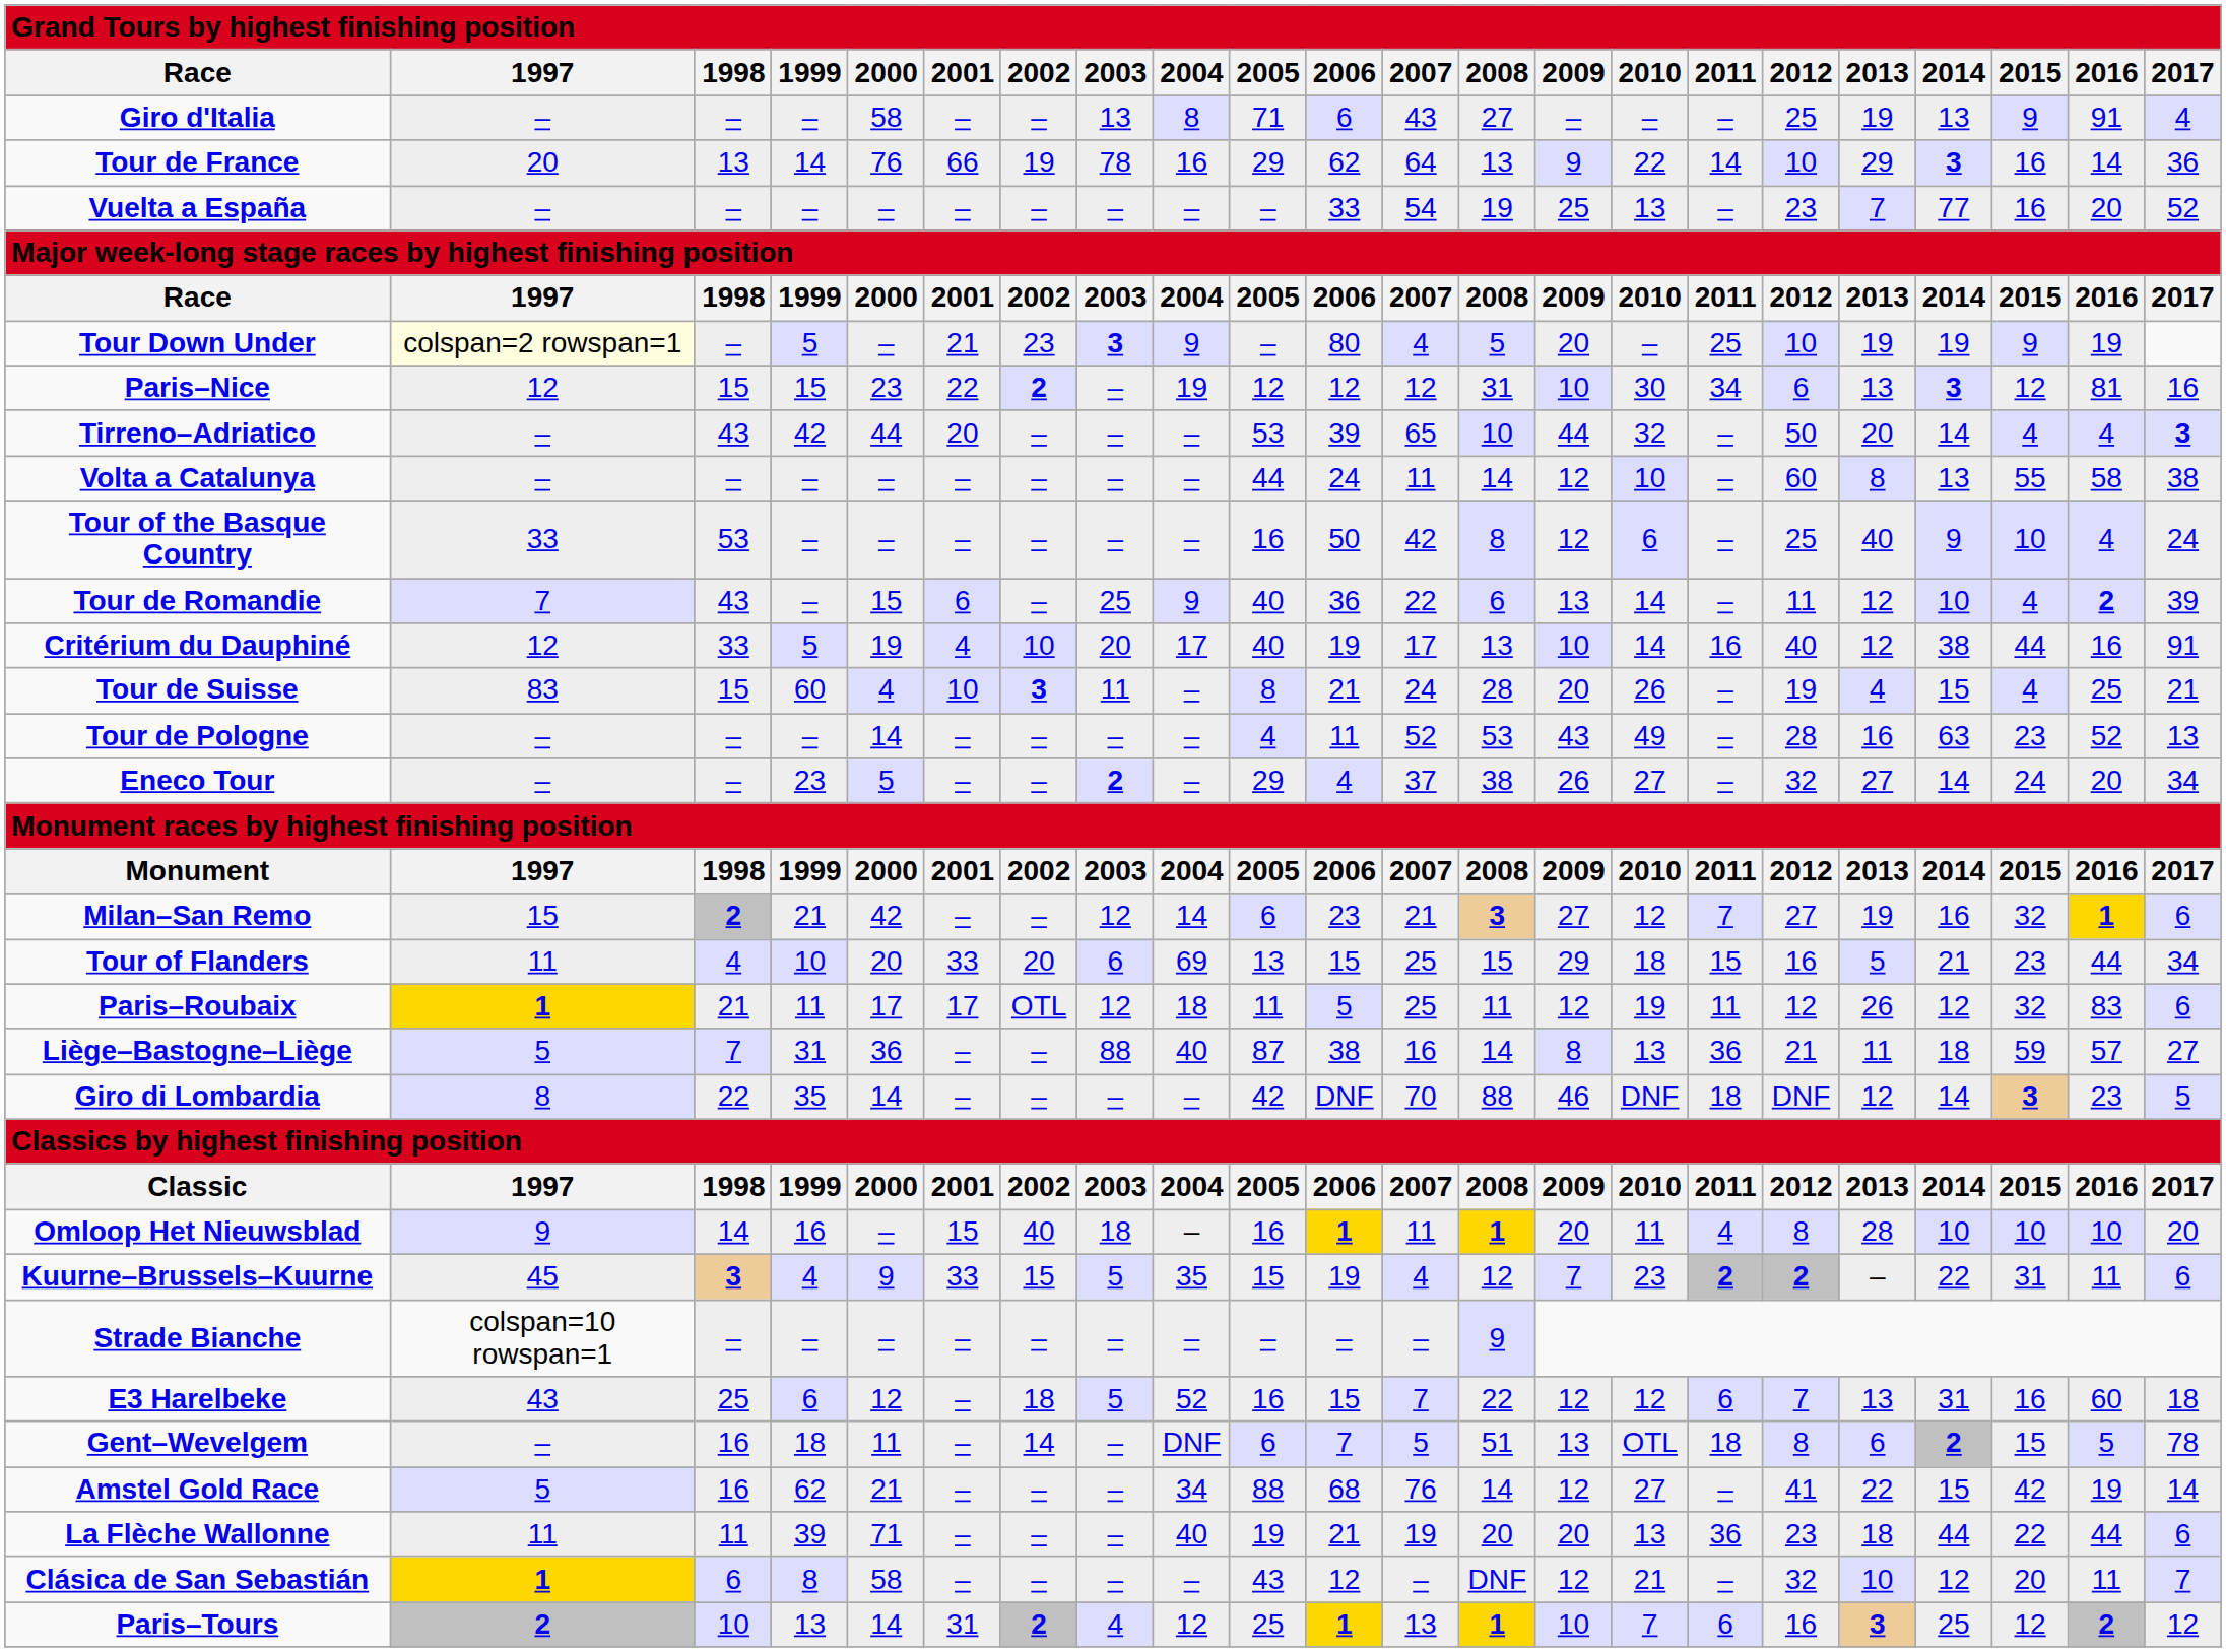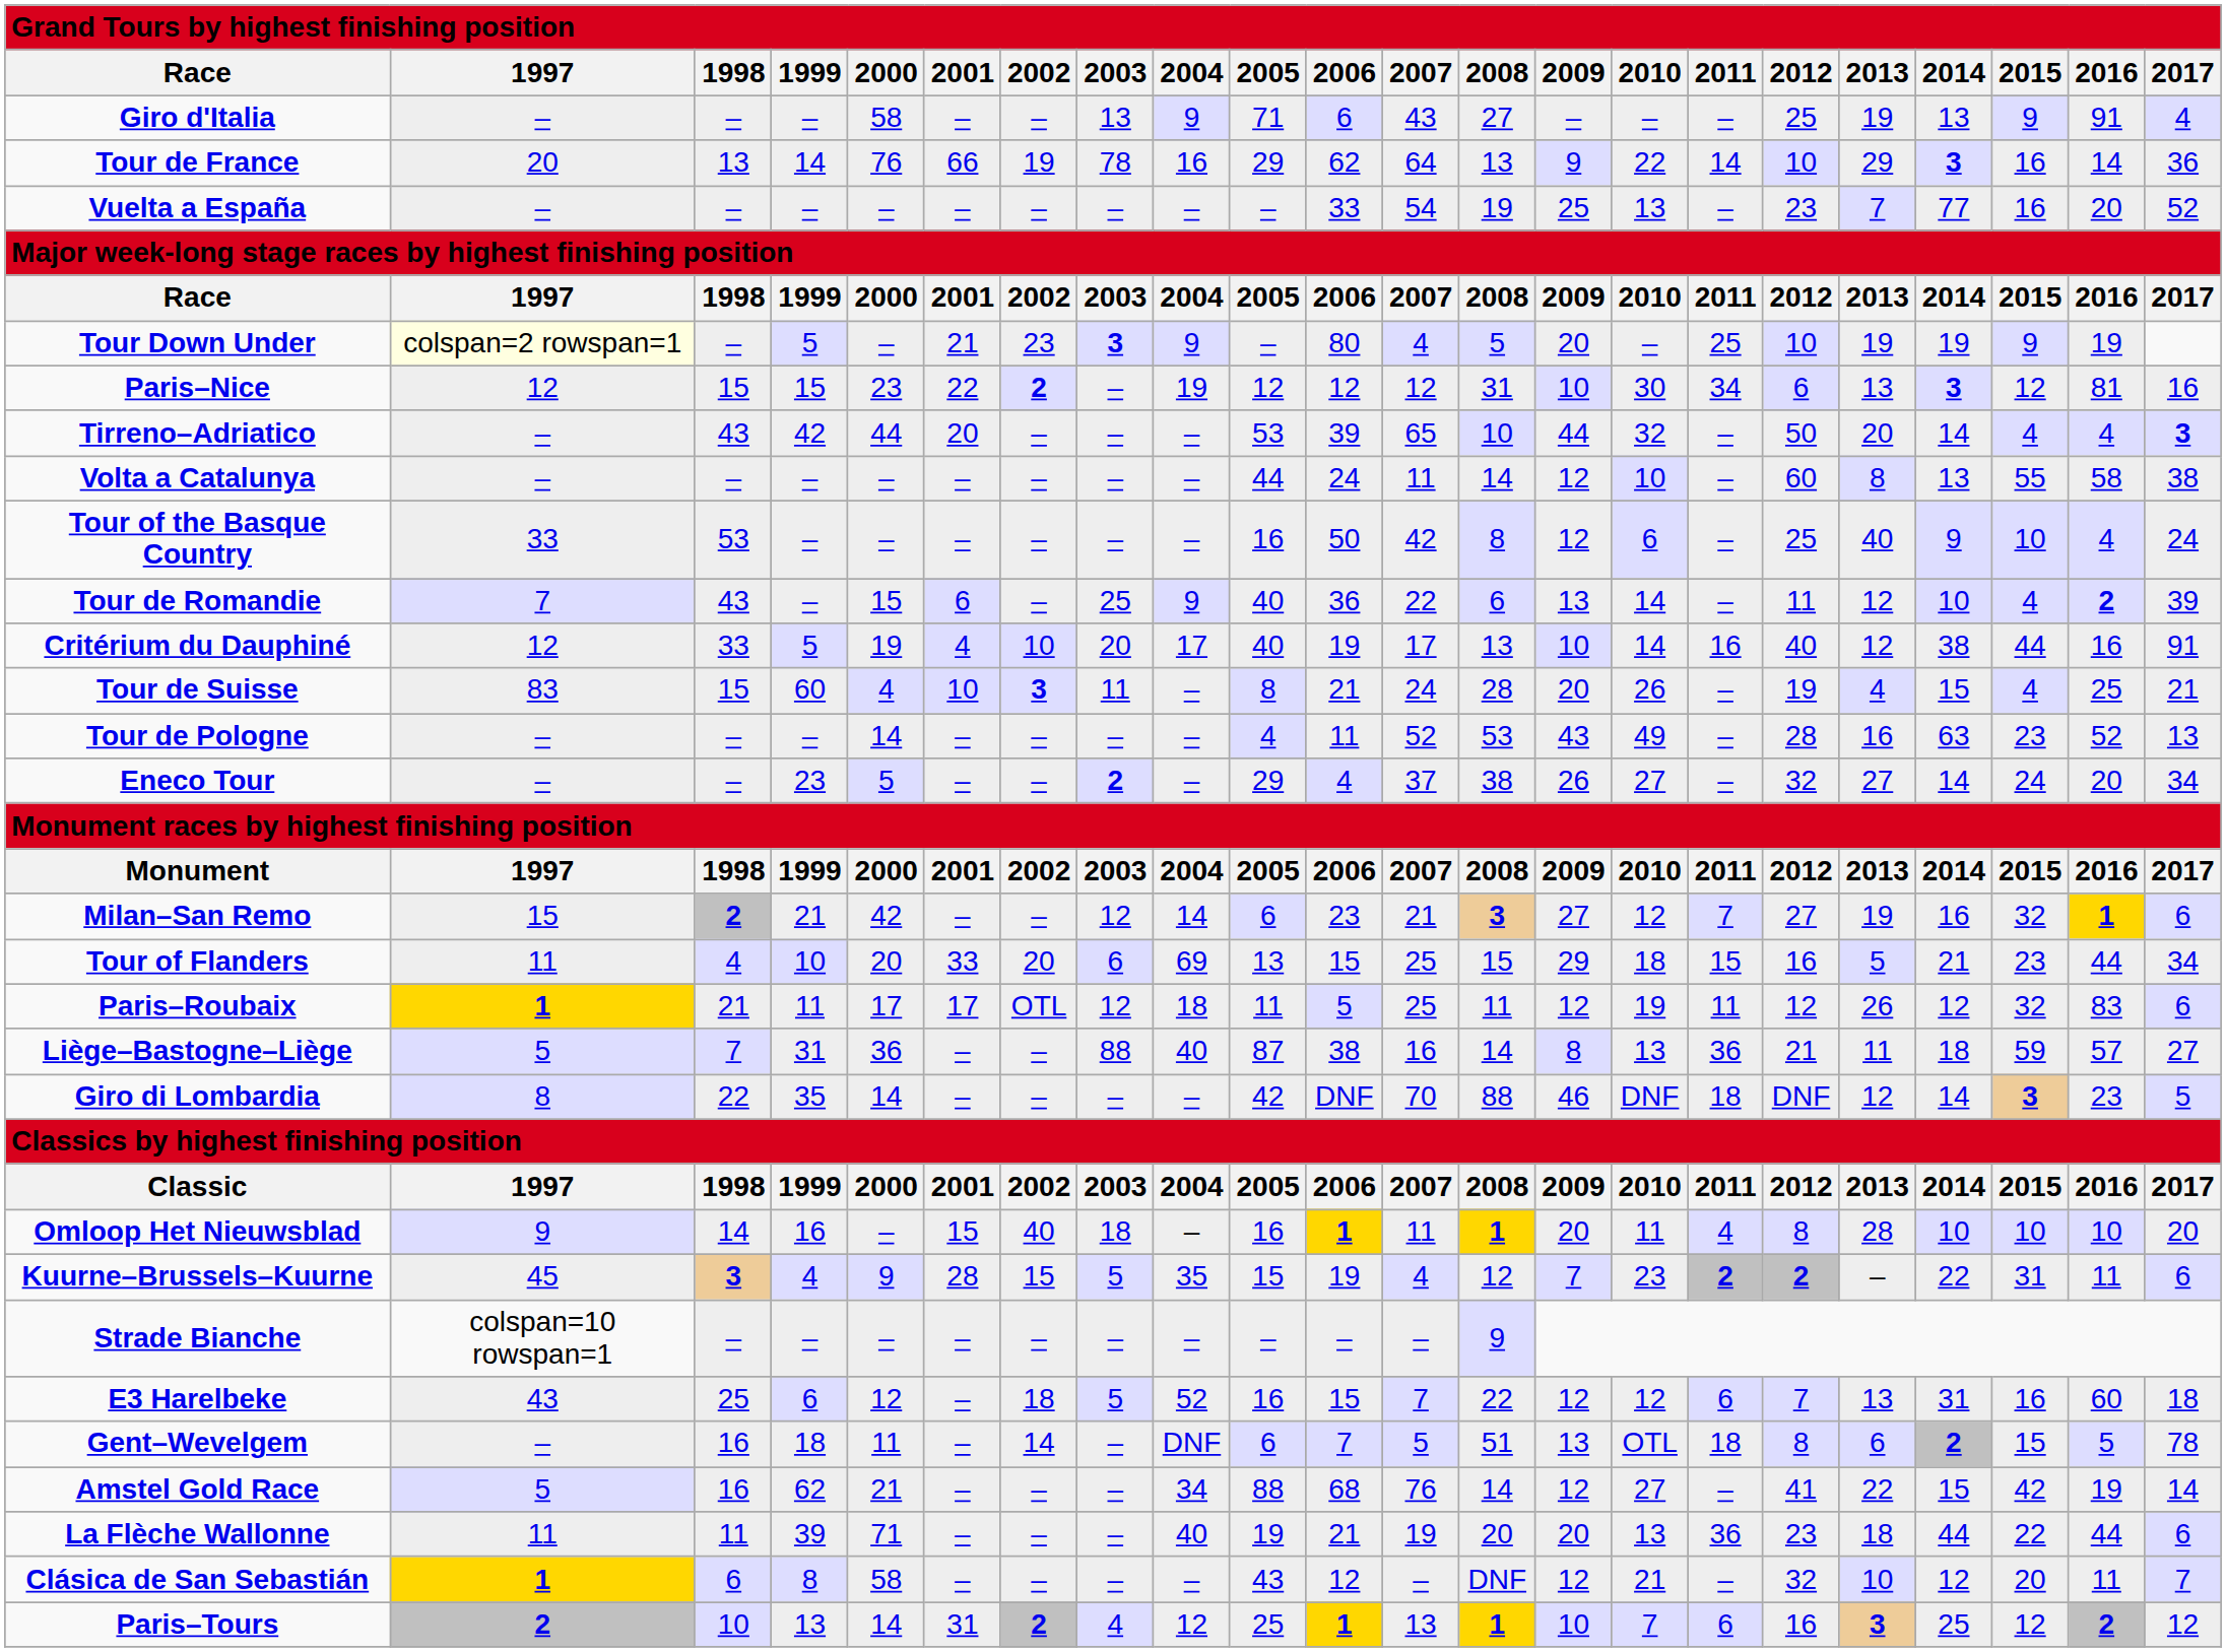Giro d'Italia | 2004: 8 -> 9
Kuurne–Brussels–Kuurne | 2001: 33 -> 28
